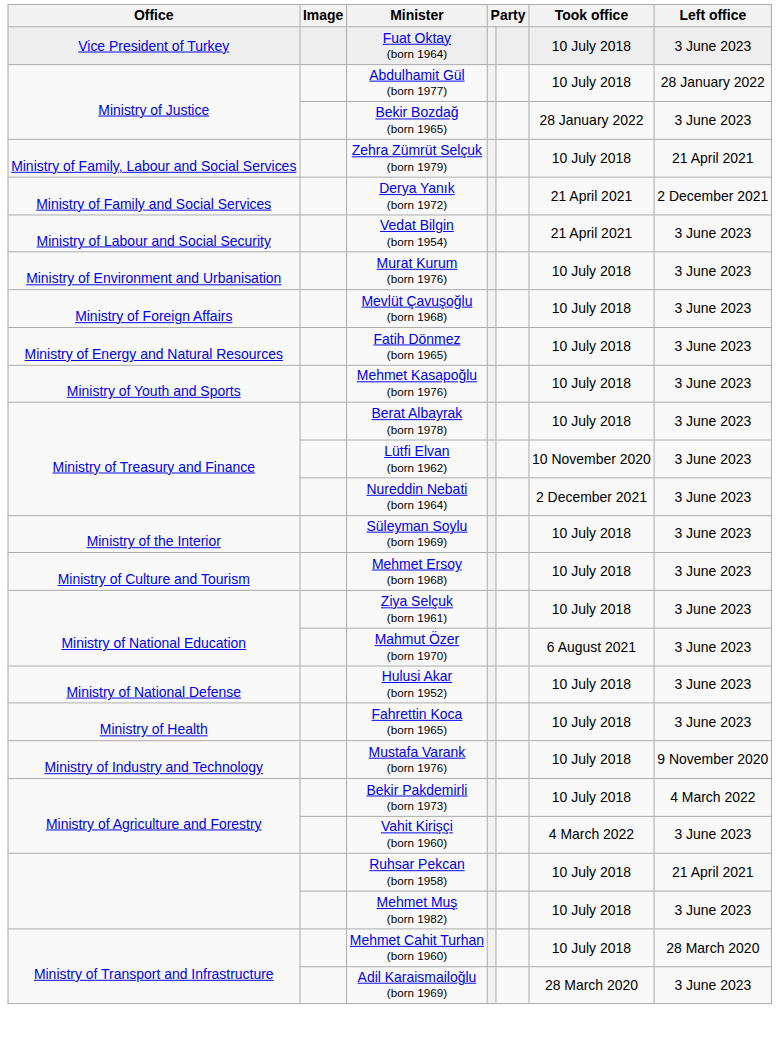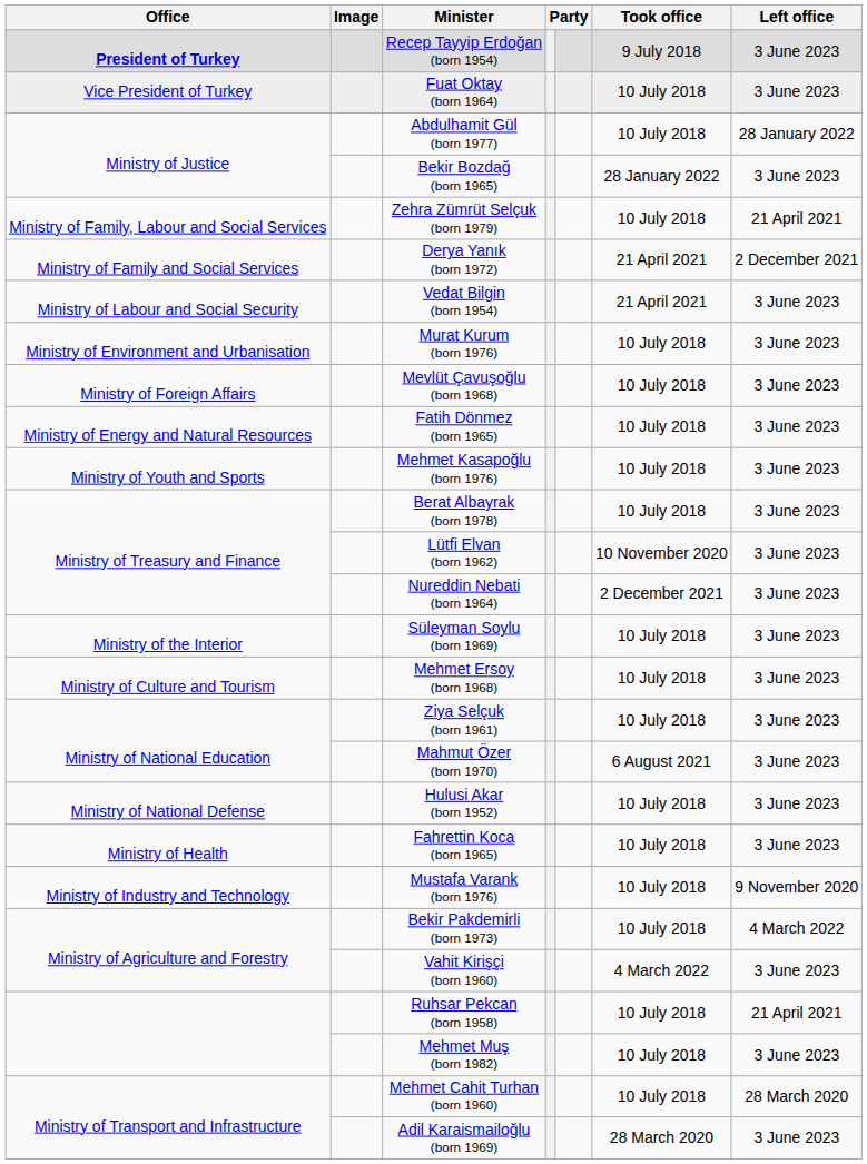+ row: President of Turkey | Recep Tayyip Erdoğan (born 1954) | 9 July 2018 | 3 June 2023
